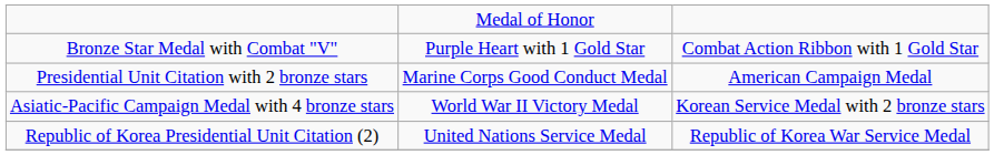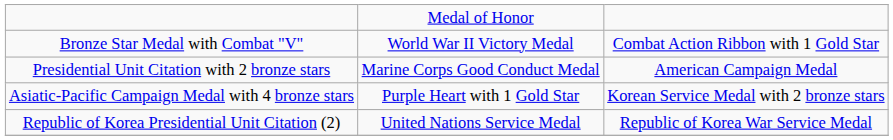Bronze Star Medal with Combat "V" | column 2: Purple Heart with 1 Gold Star -> World War II Victory Medal
Asiatic-Pacific Campaign Medal with 4 bronze stars | column 2: World War II Victory Medal -> Purple Heart with 1 Gold Star
